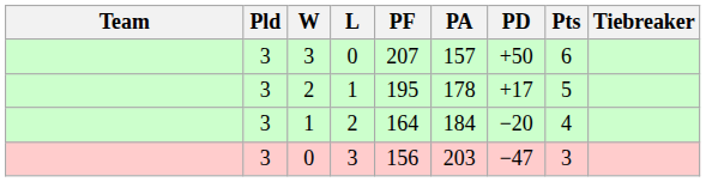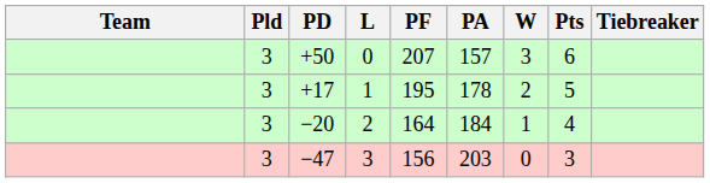columns swapped: W <-> PD
